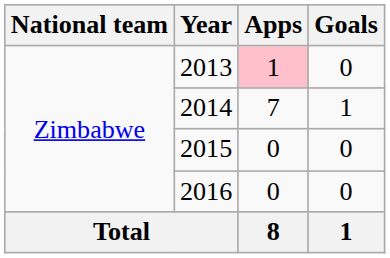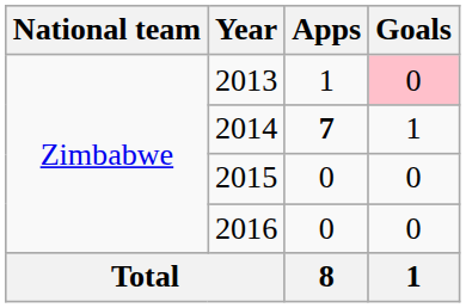2013 | Apps: pink background -> no background
2013 | Goals: no background -> pink background
2014 | Apps: normal -> bold
